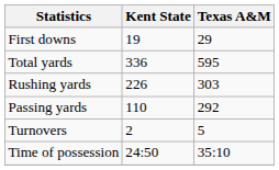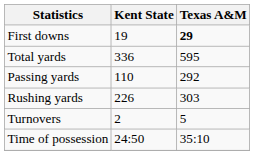First downs | Texas A&M: normal -> bold
rows swapped: Rushing yards <-> Passing yards
